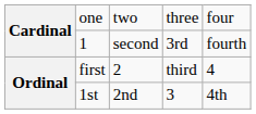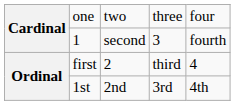1 | column 4: 3rd -> 3
1st | column 4: 3 -> 3rd
